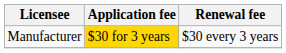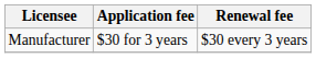Manufacturer | Application fee: gold background -> no background
